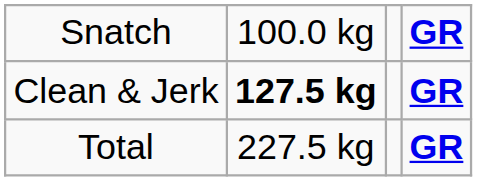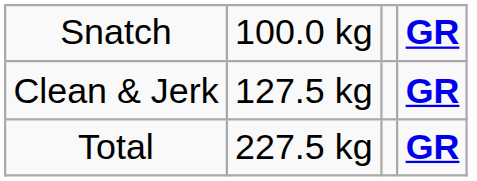Clean & Jerk | column 2: bold -> normal
